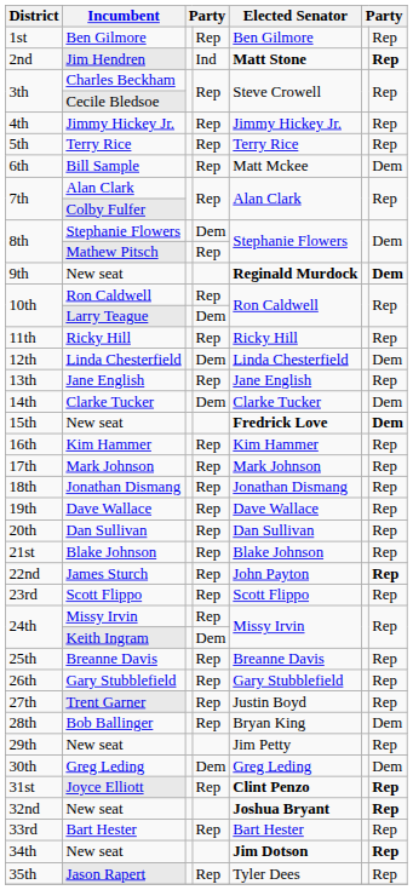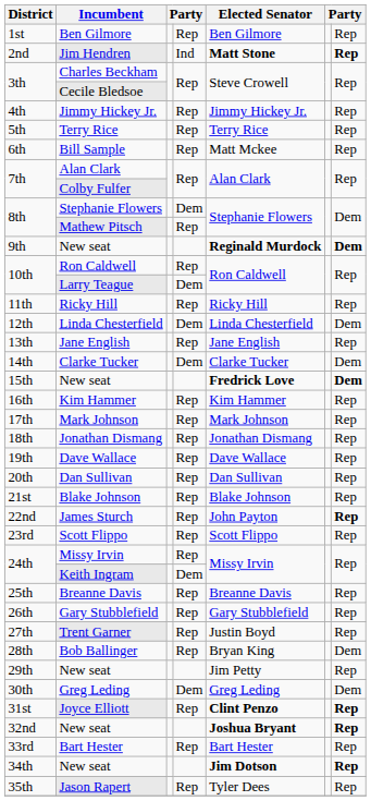Bill Sample | column 7: Dem -> Rep
